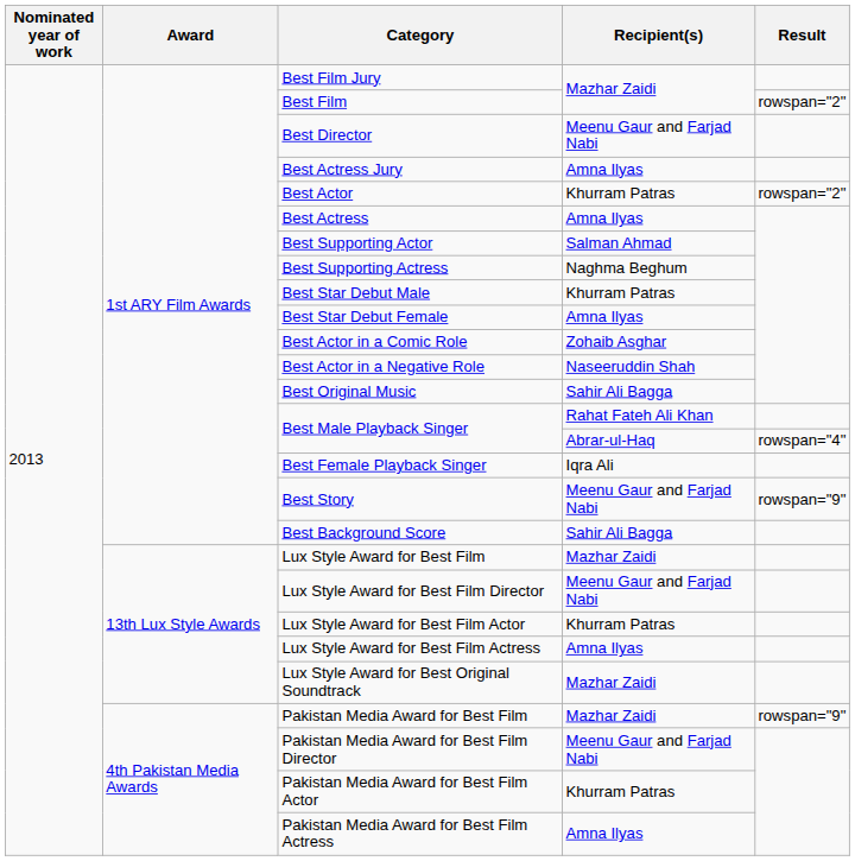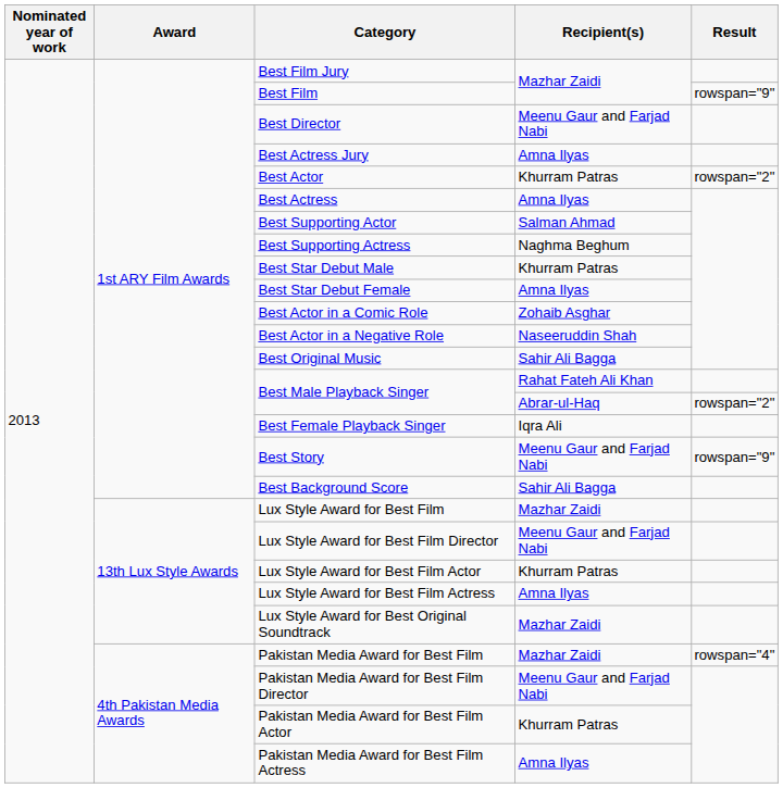Best Film | Result: rowspan="2" -> rowspan="9"
Best Male Playback Singer / Abrar-ul-Haq | Result: rowspan="4" -> rowspan="2"
Pakistan Media Award for Best Film | Result: rowspan="9" -> rowspan="4"
